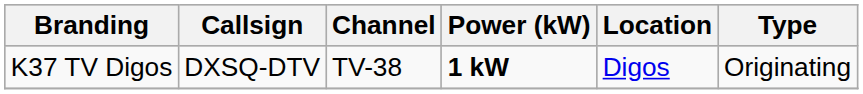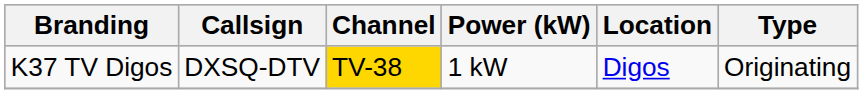K37 TV Digos | Channel: no background -> gold background
K37 TV Digos | Power (kW): bold -> normal
